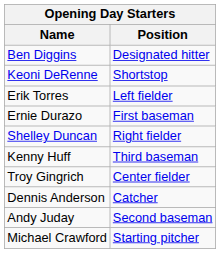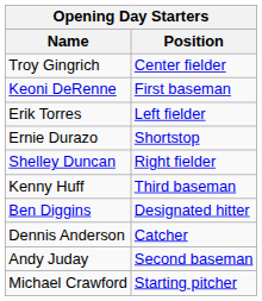rows swapped: Troy Gingrich <-> Ben Diggins
Keoni DeRenne | Position: Shortstop -> First baseman
Ernie Durazo | Position: First baseman -> Shortstop
